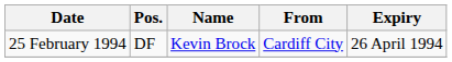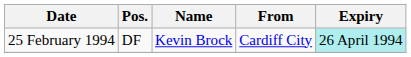25 February 1994 | Expiry: no background -> paleturquoise background
